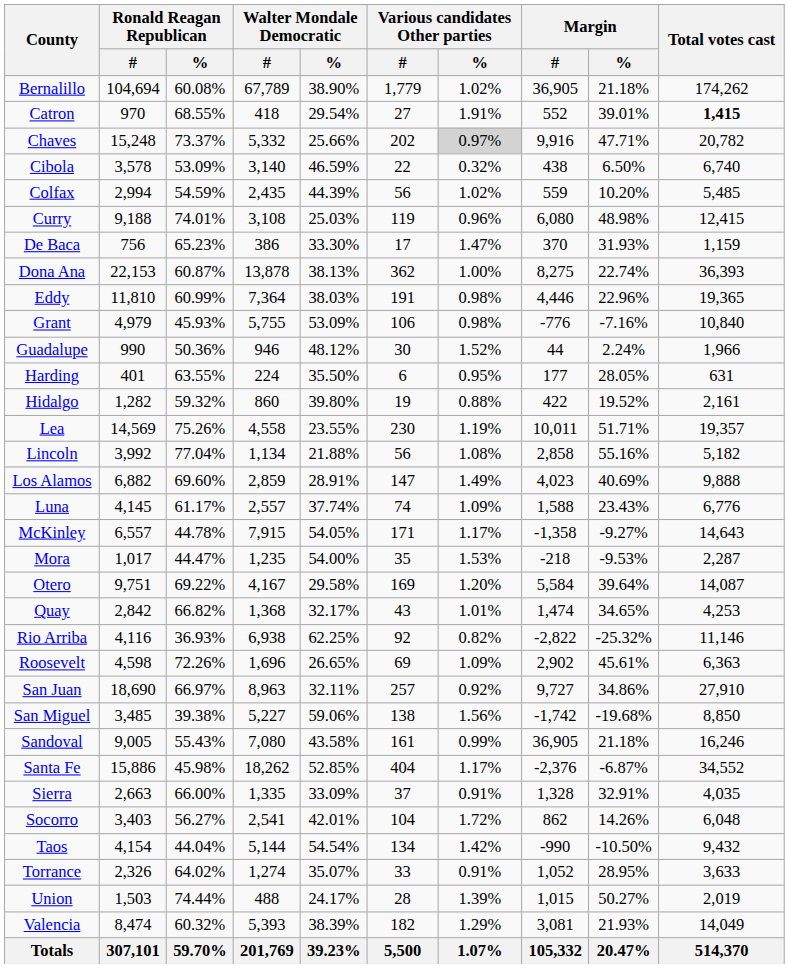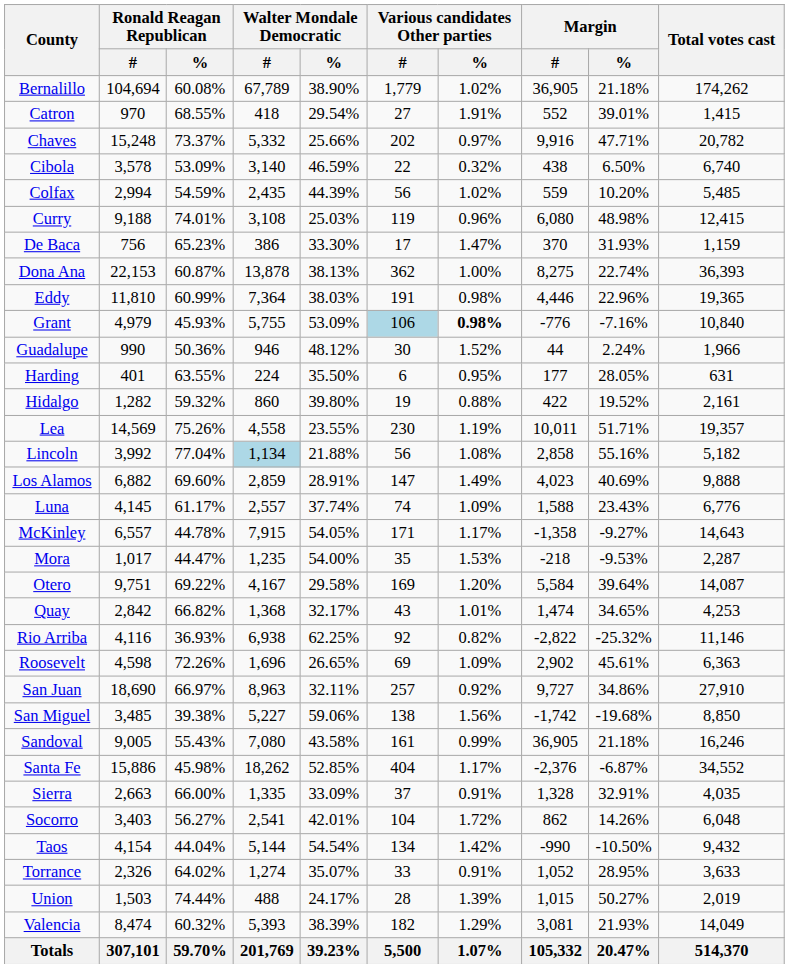Catron | Total votes cast: bold -> normal
Chaves | Various candidates Other parties / %: lightgrey background -> no background
Grant | Various candidates Other parties / #: no background -> lightblue background
Grant | Various candidates Other parties / %: normal -> bold
Lincoln | Walter Mondale Democratic / #: no background -> lightblue background
